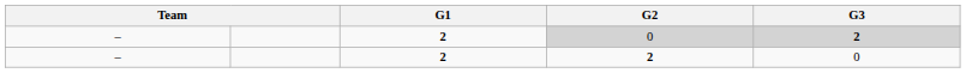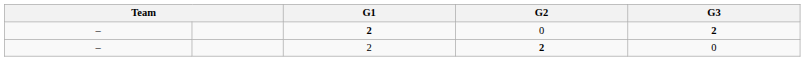row 2 | G2: lightgrey background -> no background
row 2 | G3: lightgrey background -> no background
row 3 | G1: bold -> normal
